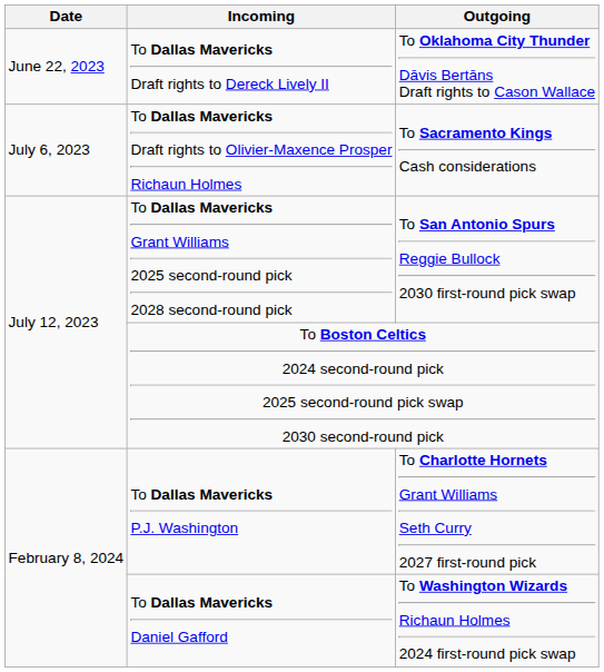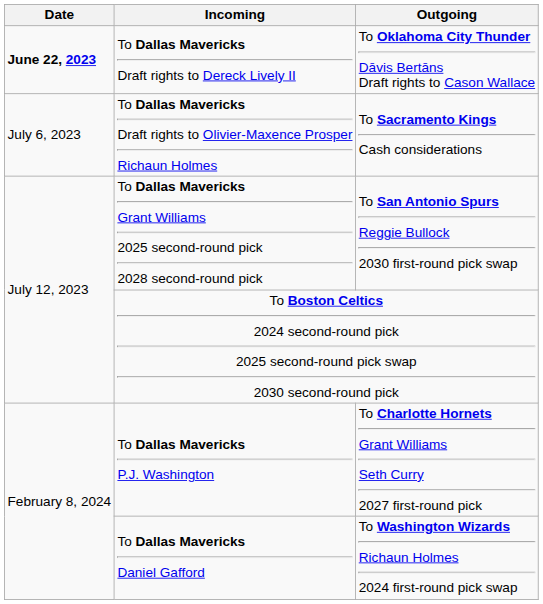To Dallas Mavericks Draft rights to Dereck Lively II | Date: normal -> bold
